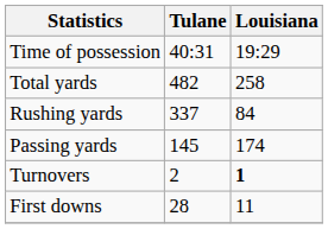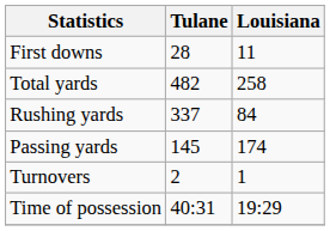rows swapped: First downs <-> Time of possession
Turnovers | Louisiana: bold -> normal
